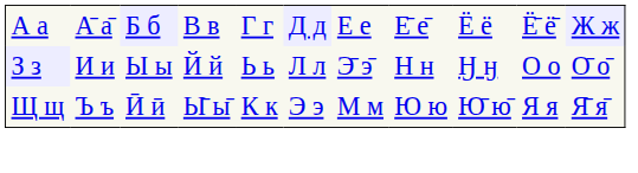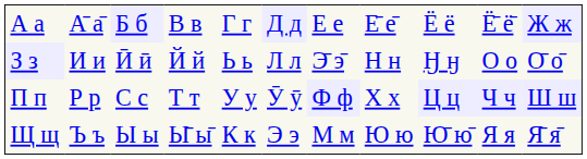З з | column 3: Ы ы -> Ӣ ӣ
+ row: П п | Р р | С с | Т т | У у | Ӯ ӯ | Ф ф | Х х | Ц ц | Ч ч | Ш ш
Щ щ | column 3: Ӣ ӣ -> Ы ы
